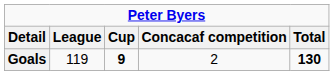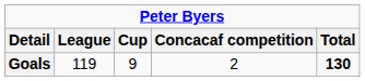Goals | Cup: bold -> normal
